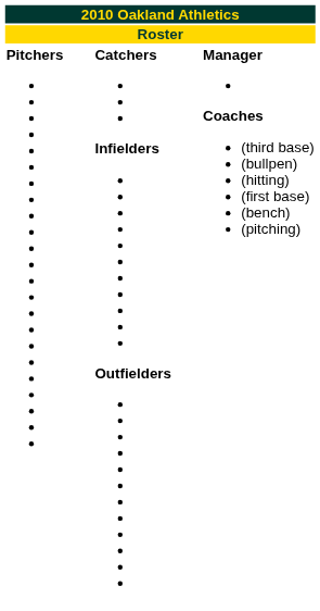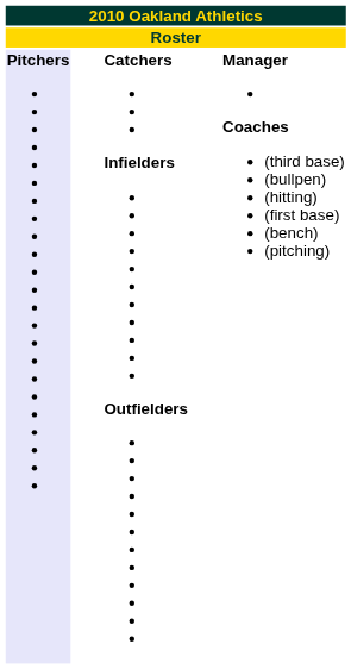Pitchers | column 1: no background -> lavender background
